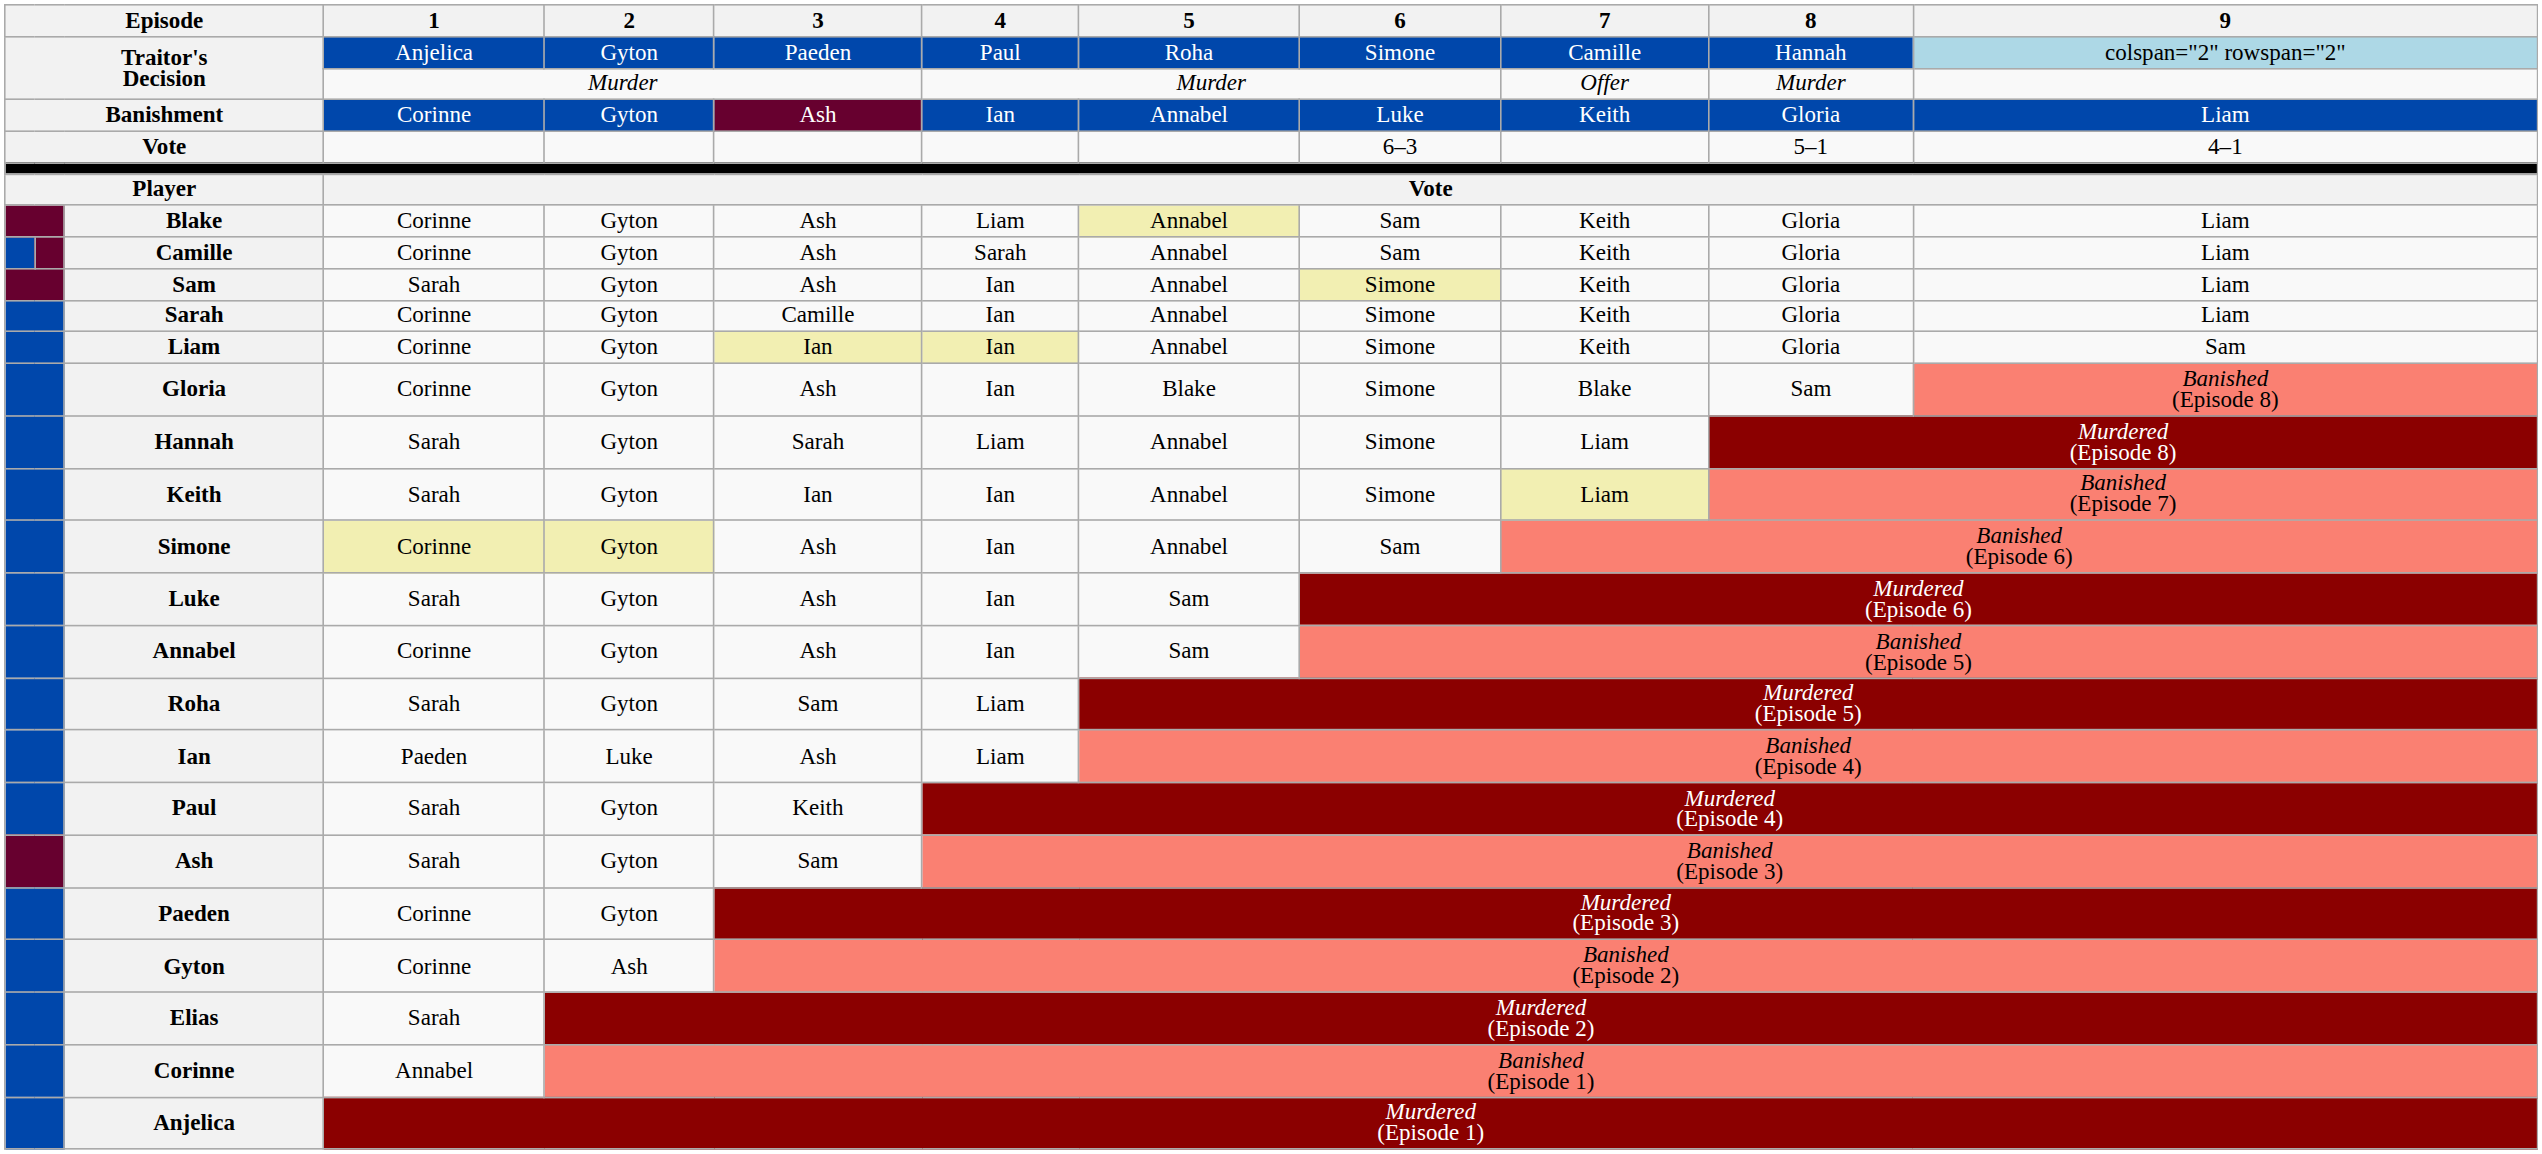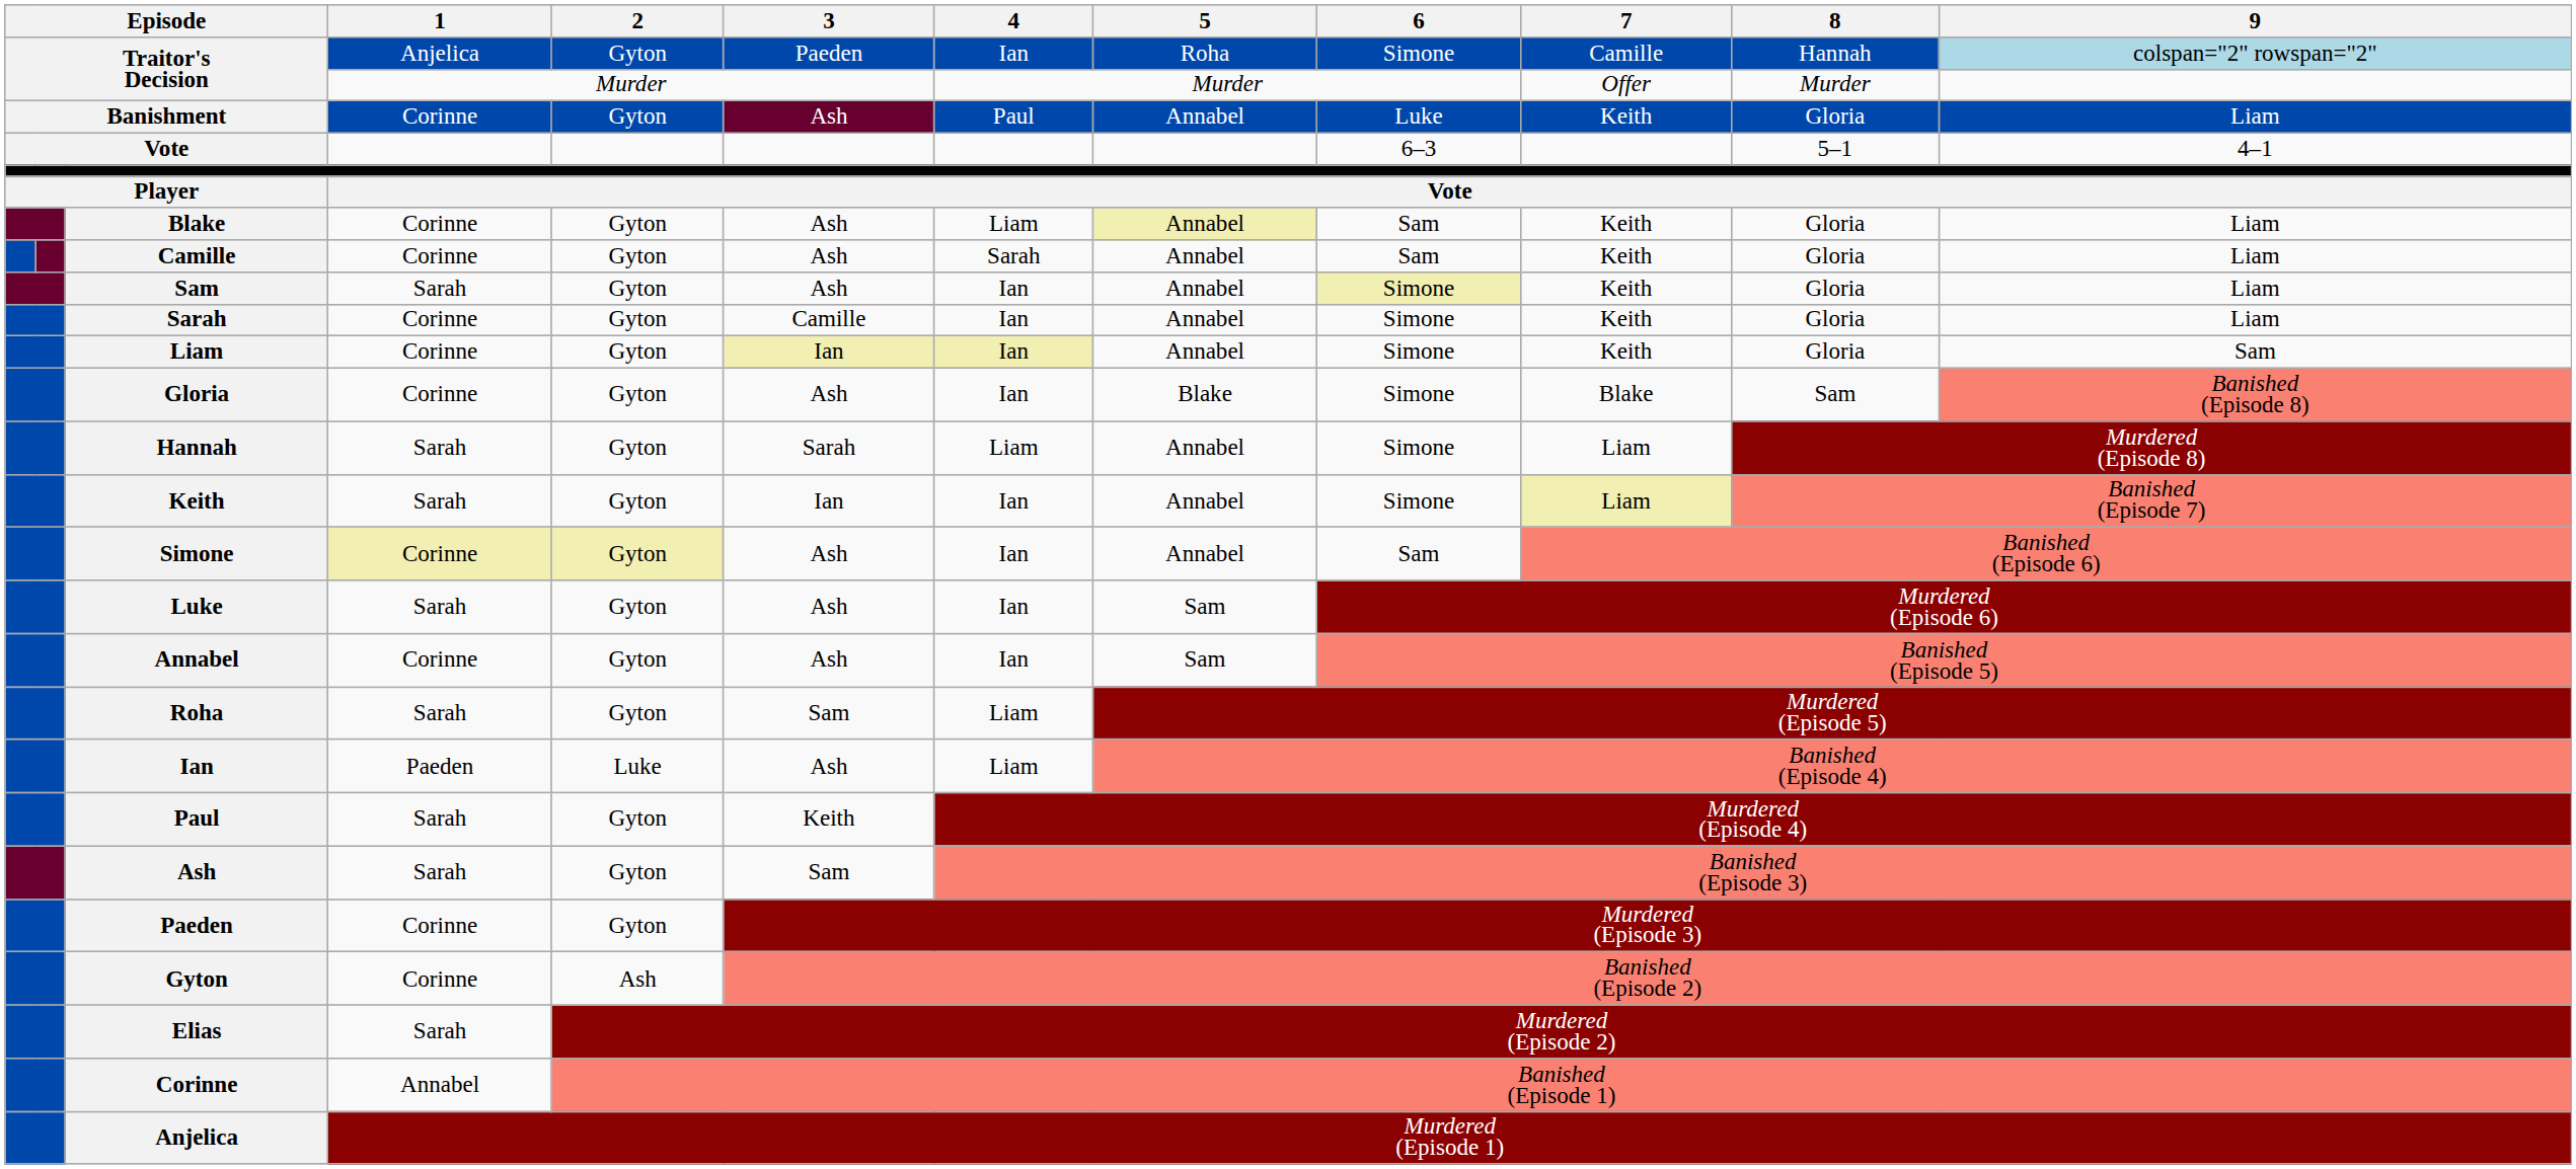Traitor's Decision / Anjelica | 4: Paul -> Ian
Banishment | 4: Ian -> Paul
